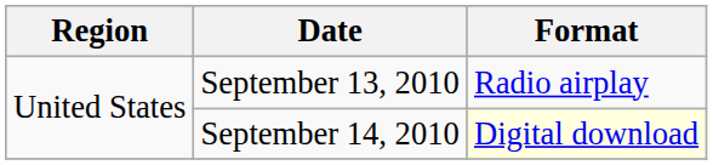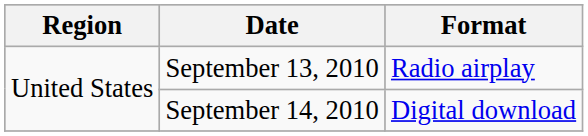September 14, 2010 | Format: lightyellow background -> no background
